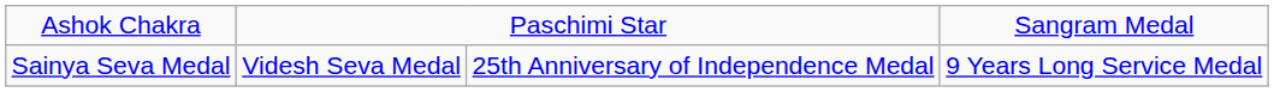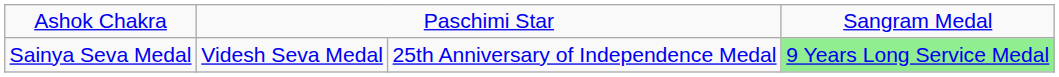Sainya Seva Medal | column 4: no background -> lightgreen background
